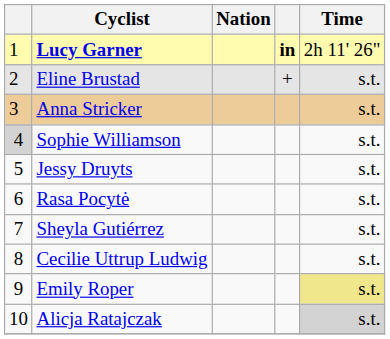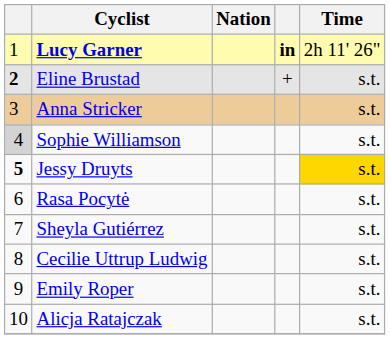Eline Brustad | column 1: normal -> bold
Jessy Druyts | column 1: normal -> bold
Jessy Druyts | Time: no background -> gold background
Emily Roper | Time: khaki background -> no background
Alicja Ratajczak | Time: lightgrey background -> no background
